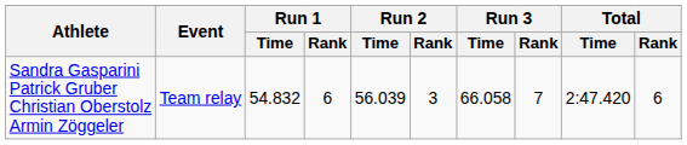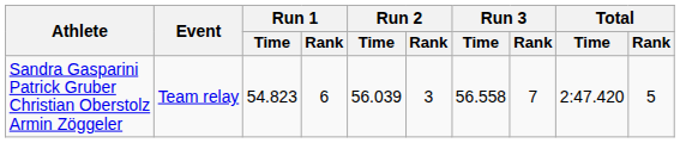row 3 | Run 1 / Time: 54.832 -> 54.823
row 3 | Run 3 / Time: 66.058 -> 56.558
row 3 | Total / Rank: 6 -> 5
